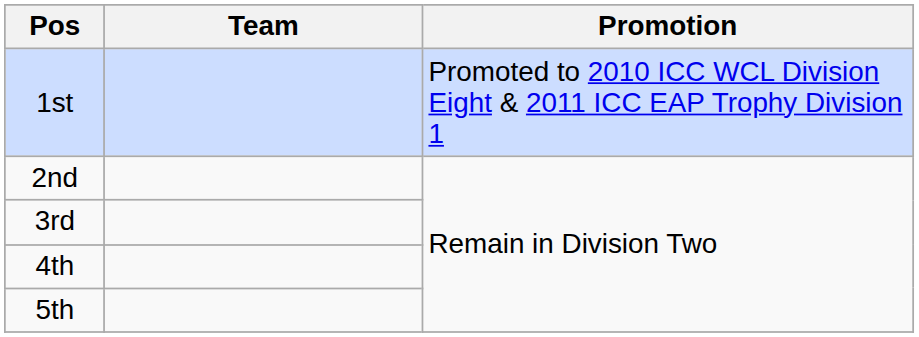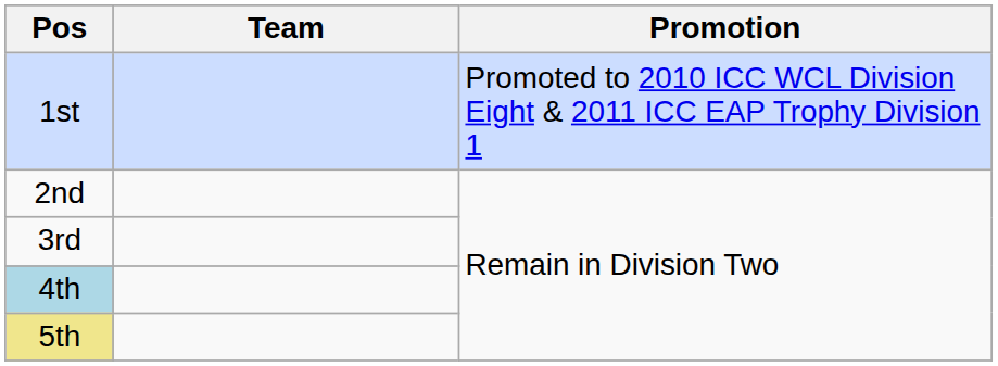4th | Pos: no background -> lightblue background
5th | Pos: no background -> khaki background
